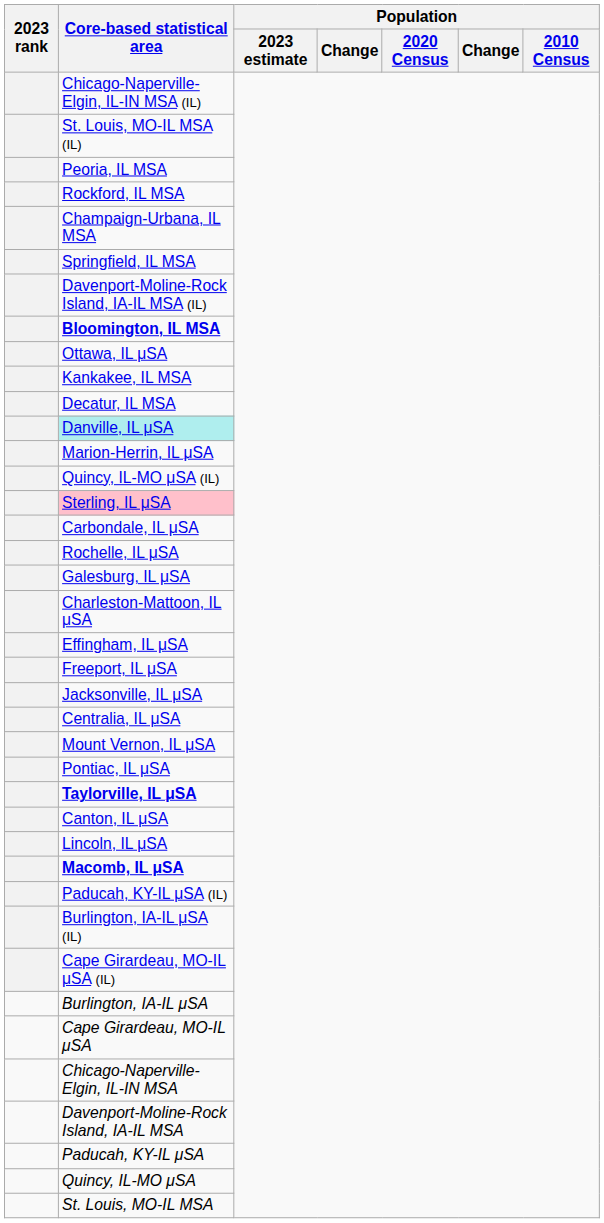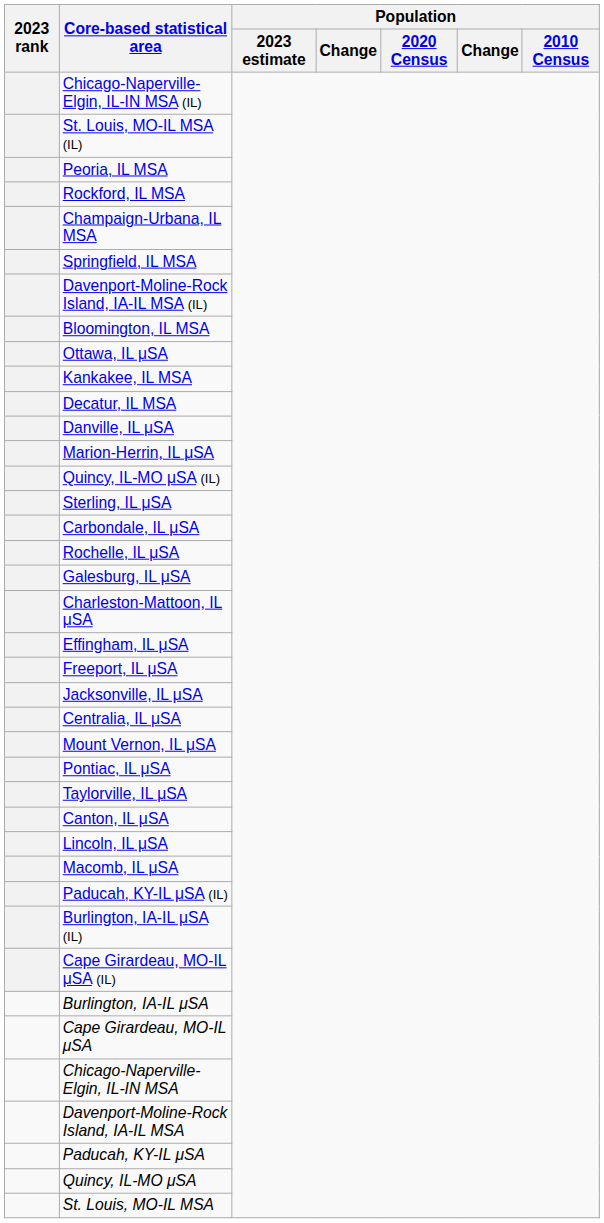Bloomington, IL MSA | Core-based statistical area: bold -> normal
Danville, IL μSA | Core-based statistical area: paleturquoise background -> no background
Sterling, IL μSA | Core-based statistical area: pink background -> no background
Taylorville, IL μSA | Core-based statistical area: bold -> normal
Macomb, IL μSA | Core-based statistical area: bold -> normal
